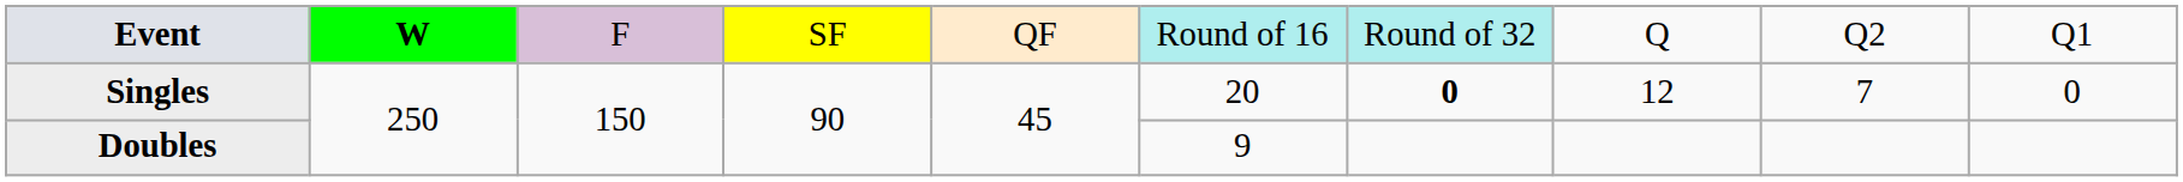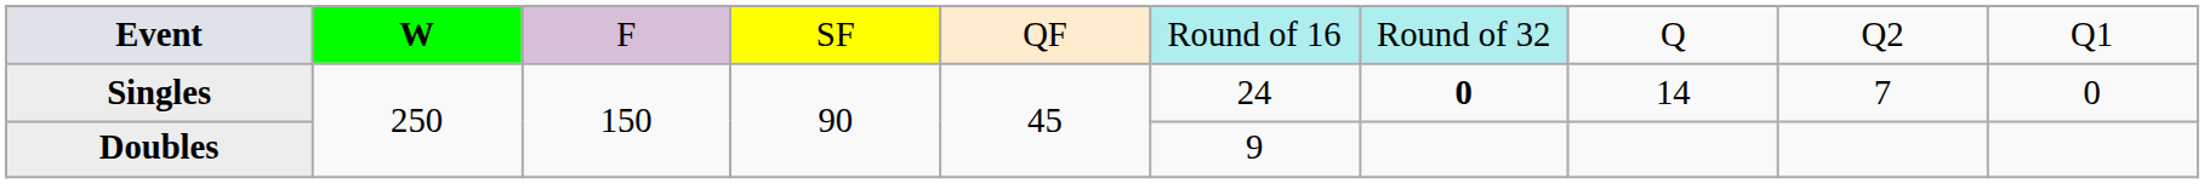Singles | column 6: 20 -> 24
Singles | column 8: 12 -> 14
